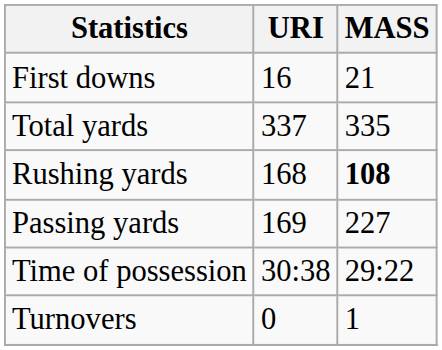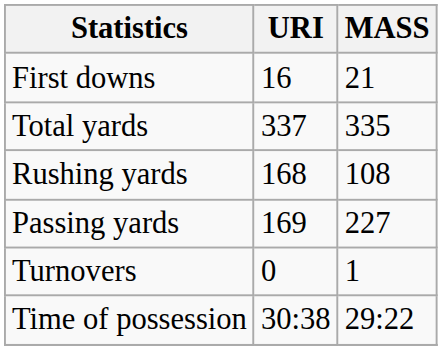Rushing yards | MASS: bold -> normal
rows swapped: Turnovers <-> Time of possession
